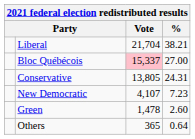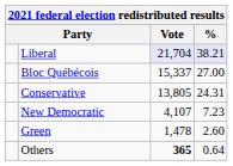Liberal | Vote: no background -> lavender background
Liberal | %: no background -> lavender background
Bloc Québécois | Vote: pink background -> no background
Others | Vote: normal -> bold
